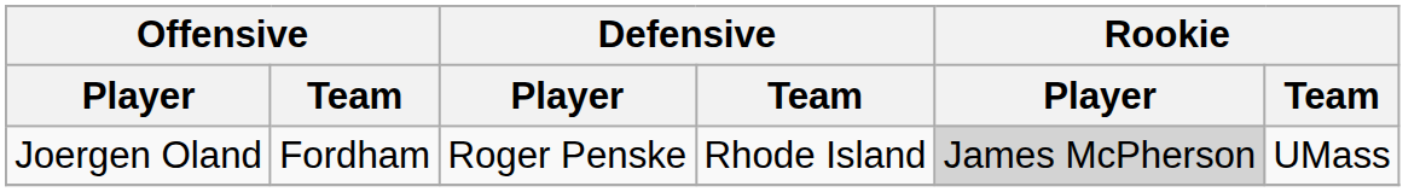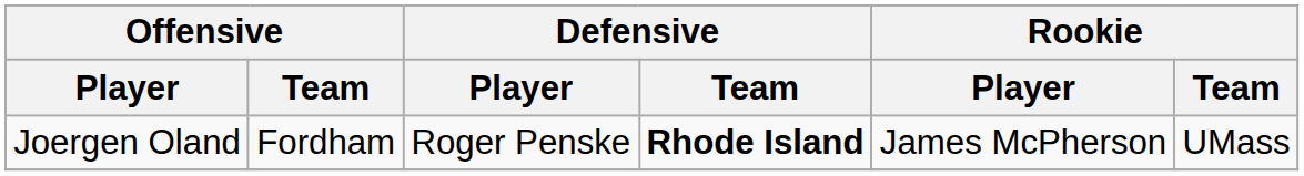Joergen Oland | Defensive / Team: normal -> bold
Joergen Oland | Rookie / Player: lightgrey background -> no background
